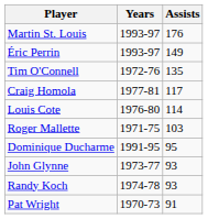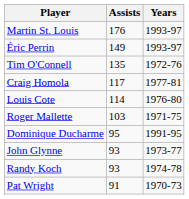columns swapped: Years <-> Assists
